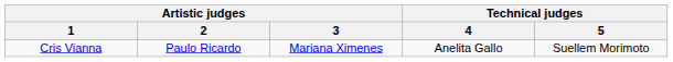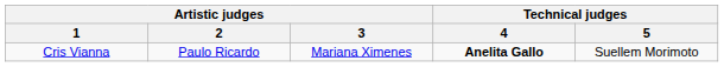Cris Vianna | Technical judges / 4: normal -> bold
